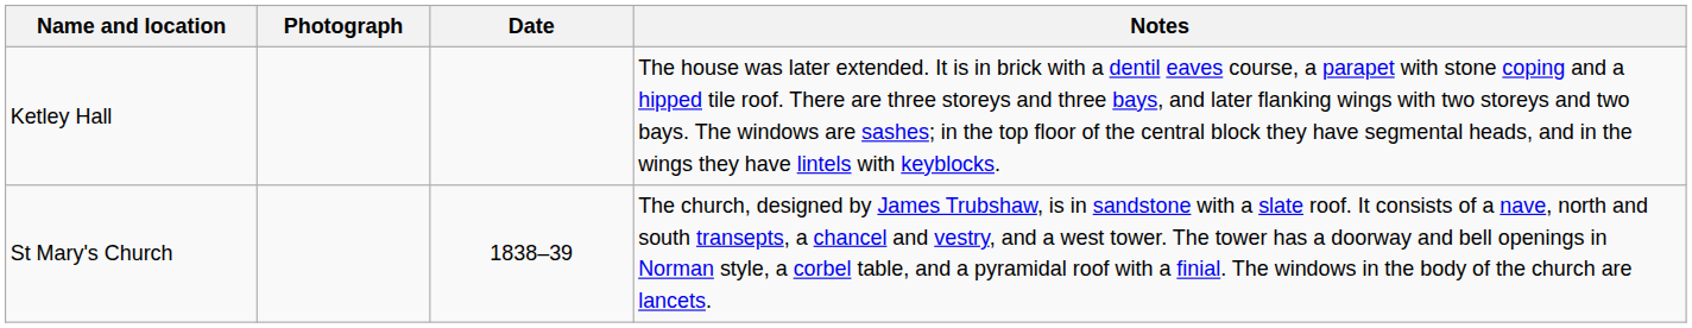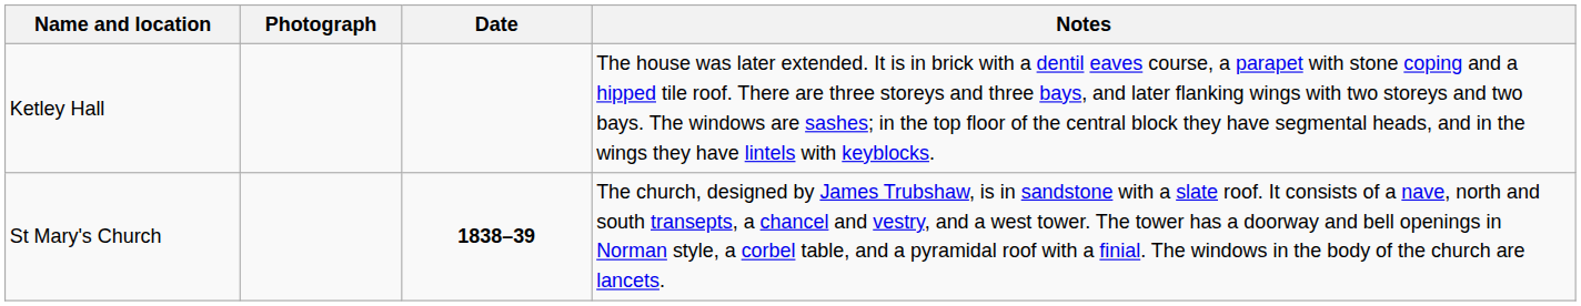St Mary's Church | Date: normal -> bold
